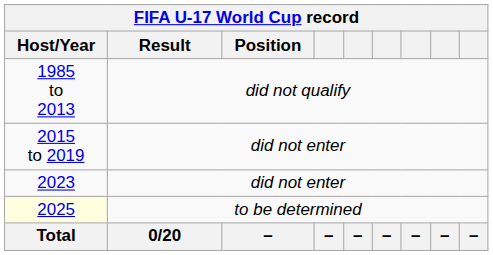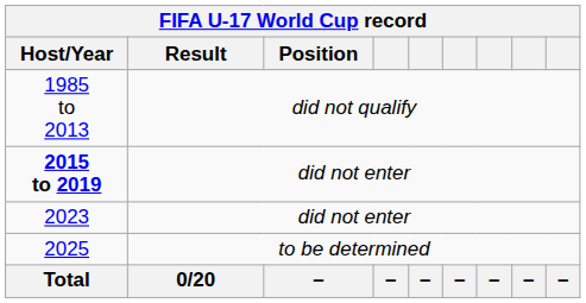2015 to 2019 | Host/Year: normal -> bold
2025 | Host/Year: lightyellow background -> no background
